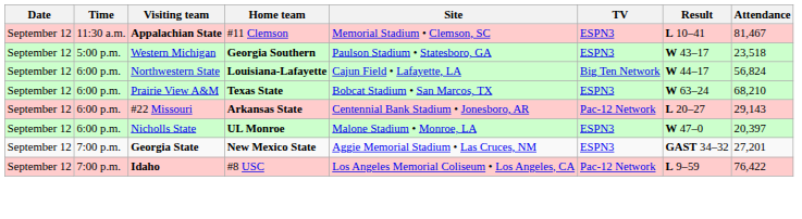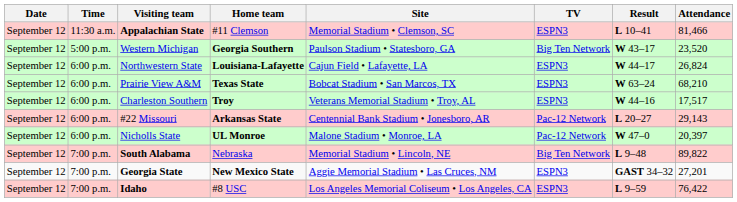Appalachian State | Attendance: 81,467 -> 81,466
Western Michigan | TV: ESPN3 -> Big Ten Network
Western Michigan | Attendance: 23,518 -> 23,520
Northwestern State | TV: Big Ten Network -> ESPN3
Northwestern State | Attendance: 56,824 -> 26,824
+ row: September 12 | 6:00 p.m. | Charleston Southern | Troy | Veterans Memorial Stadium • Troy, AL | ESPN3 | W 44–16 | 17,517
Nicholls State | TV: ESPN3 -> Pac-12 Network
+ row: September 12 | 7:00 p.m. | South Alabama | Nebraska | Memorial Stadium • Lincoln, NE | Big Ten Network | L 9–48 | 89,822
Idaho | TV: Pac-12 Network -> ESPN3
